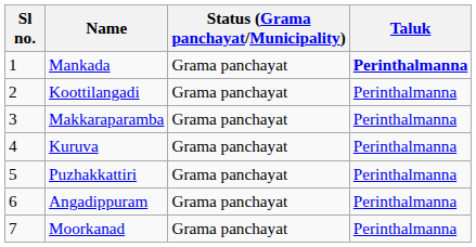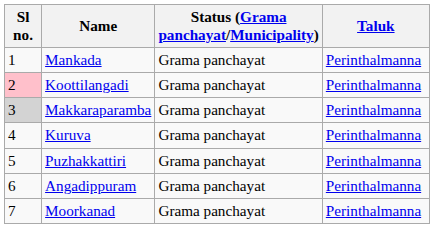Mankada | Taluk: bold -> normal
Koottilangadi | Sl no.: no background -> pink background
Makkaraparamba | Sl no.: no background -> lightgrey background
